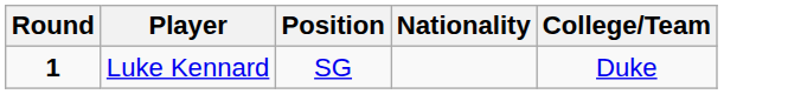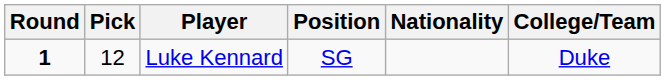+ column: Pick | 12
